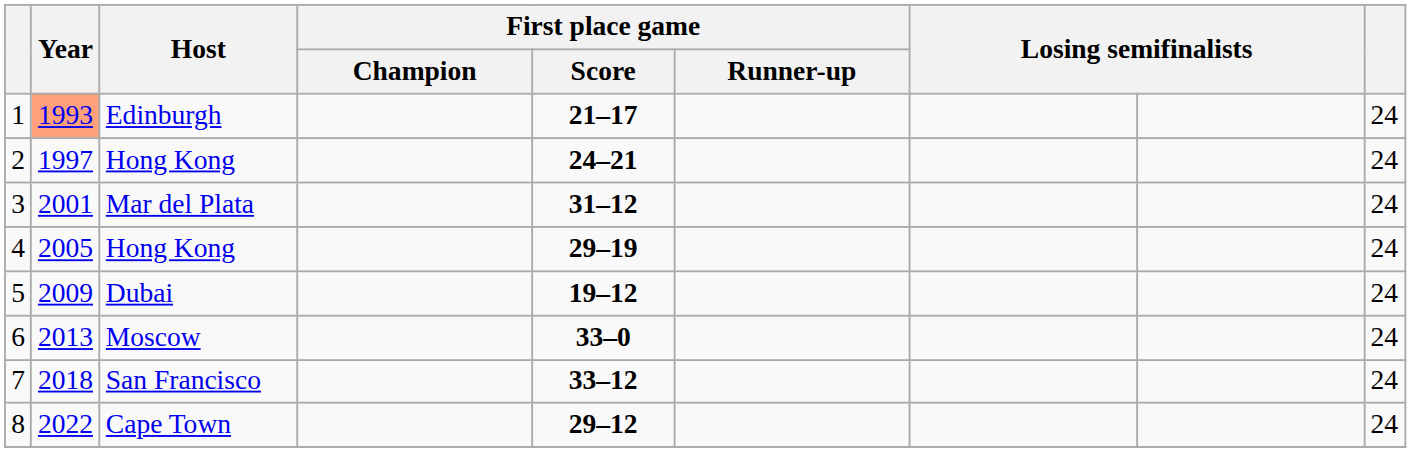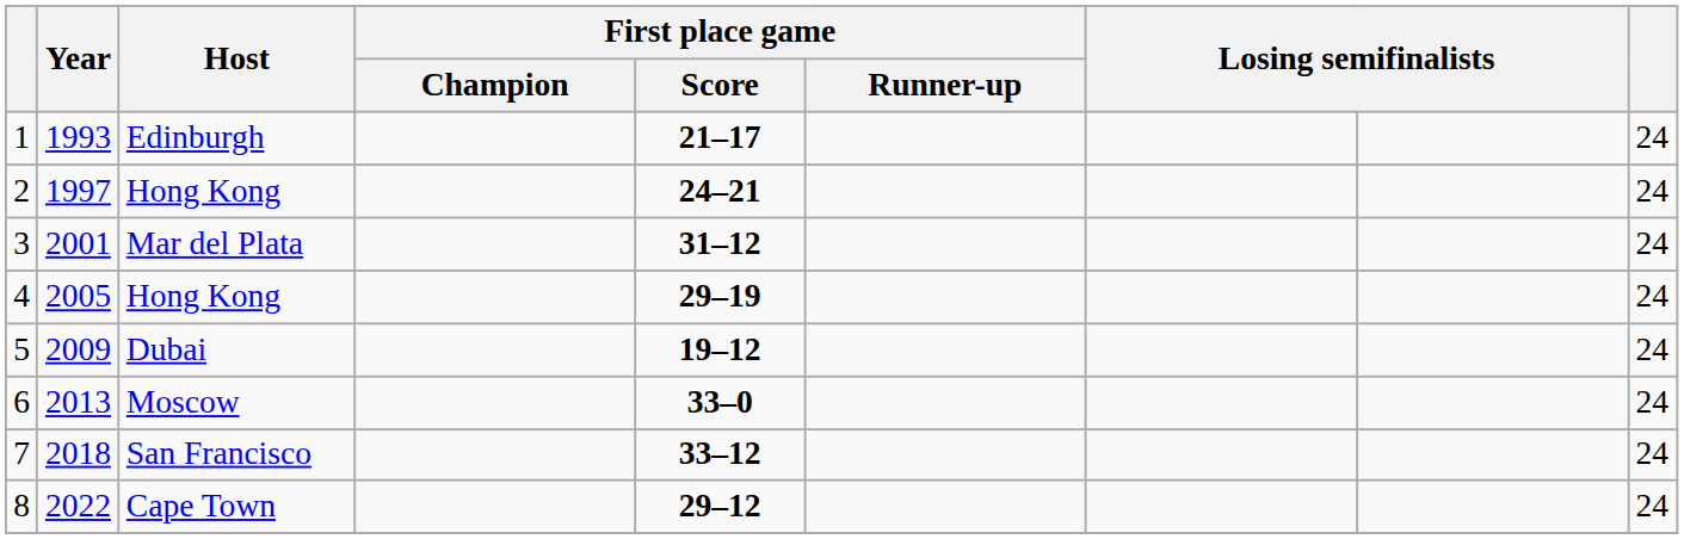1 | Year: lightsalmon background -> no background
